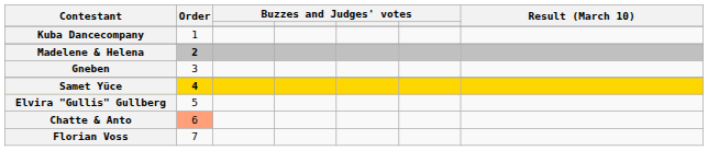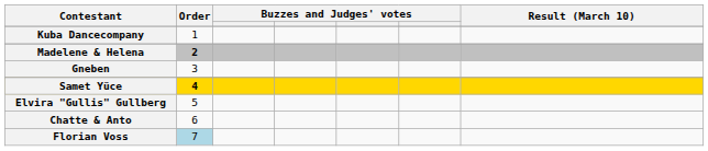Chatte & Anto | Order: lightsalmon background -> no background
Florian Voss | Order: no background -> lightblue background
